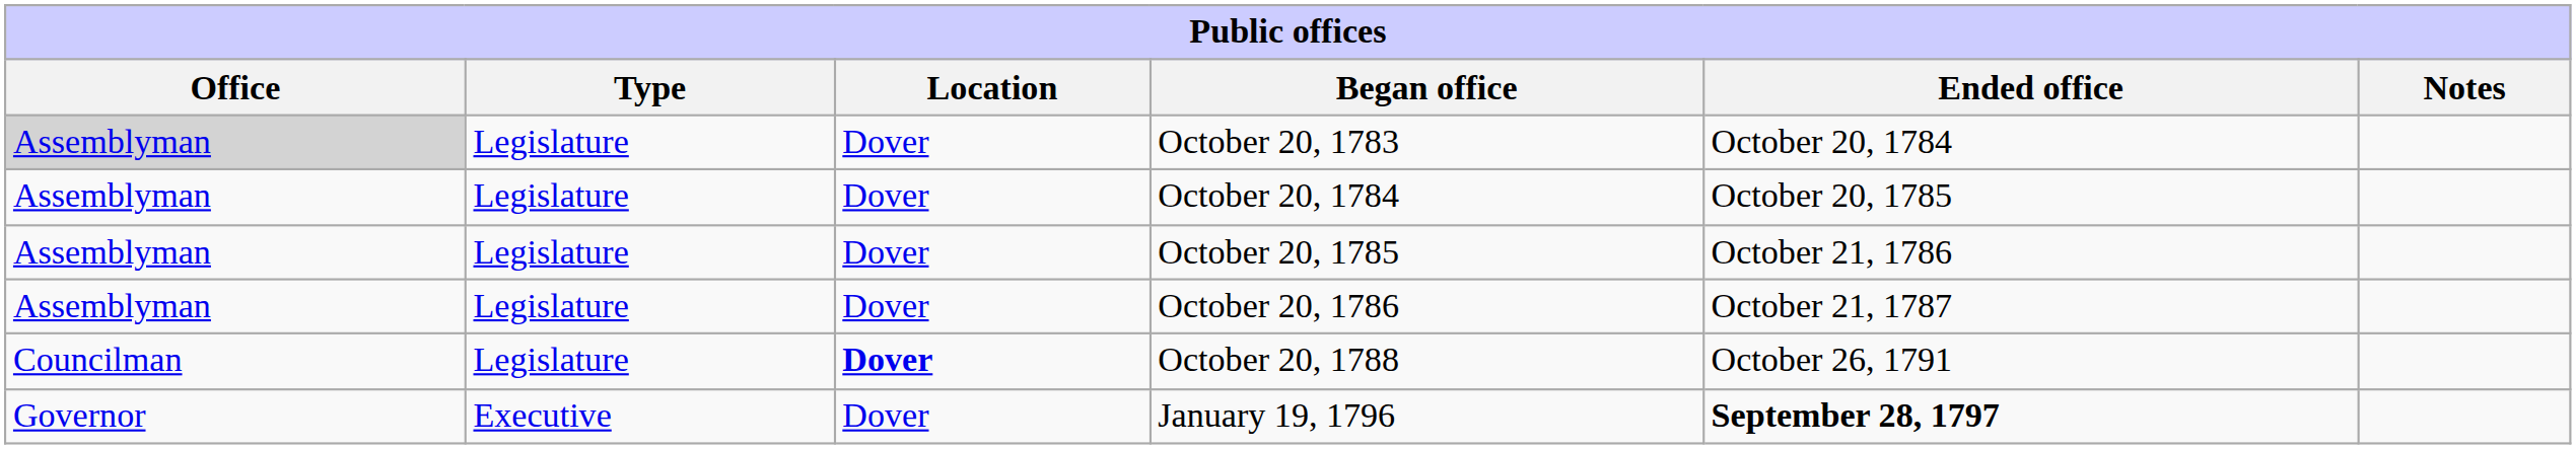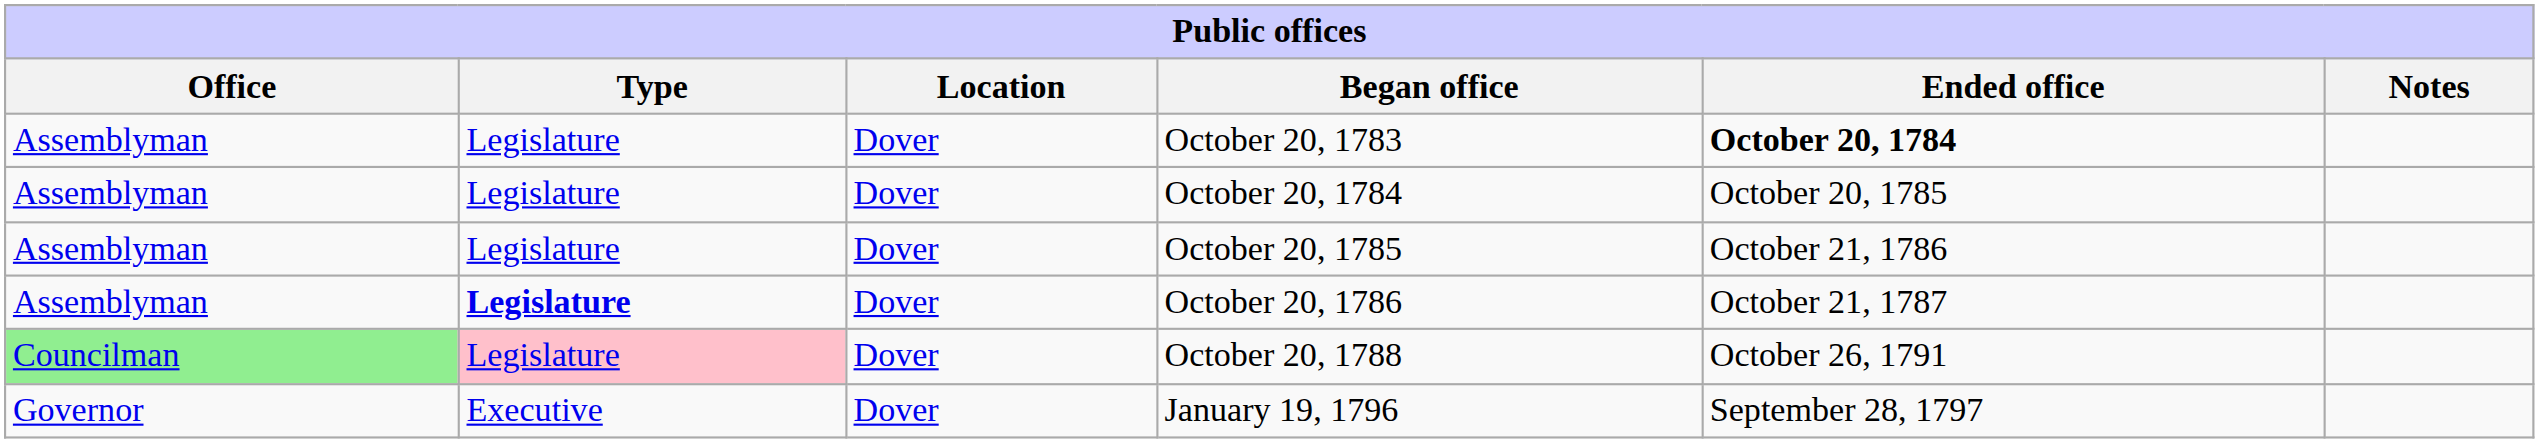October 20, 1783 | Office: lightgrey background -> no background
October 20, 1783 | Ended office: normal -> bold
October 20, 1786 | Type: normal -> bold
October 20, 1788 | Office: no background -> lightgreen background
October 20, 1788 | Type: no background -> pink background
October 20, 1788 | Location: bold -> normal
January 19, 1796 | Ended office: bold -> normal
